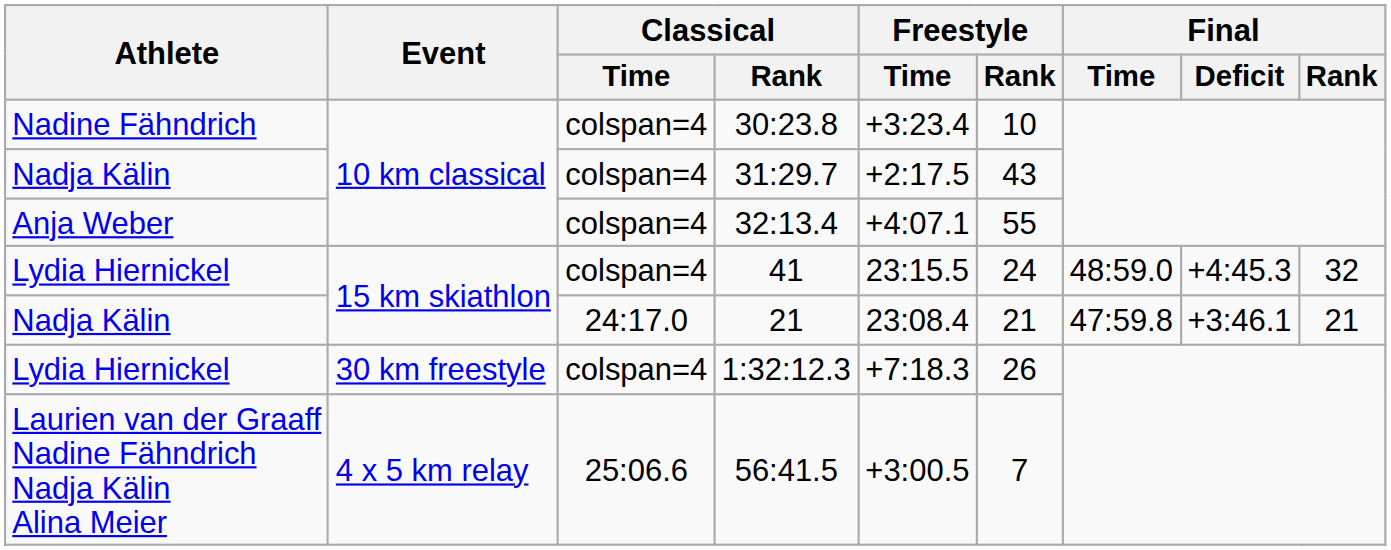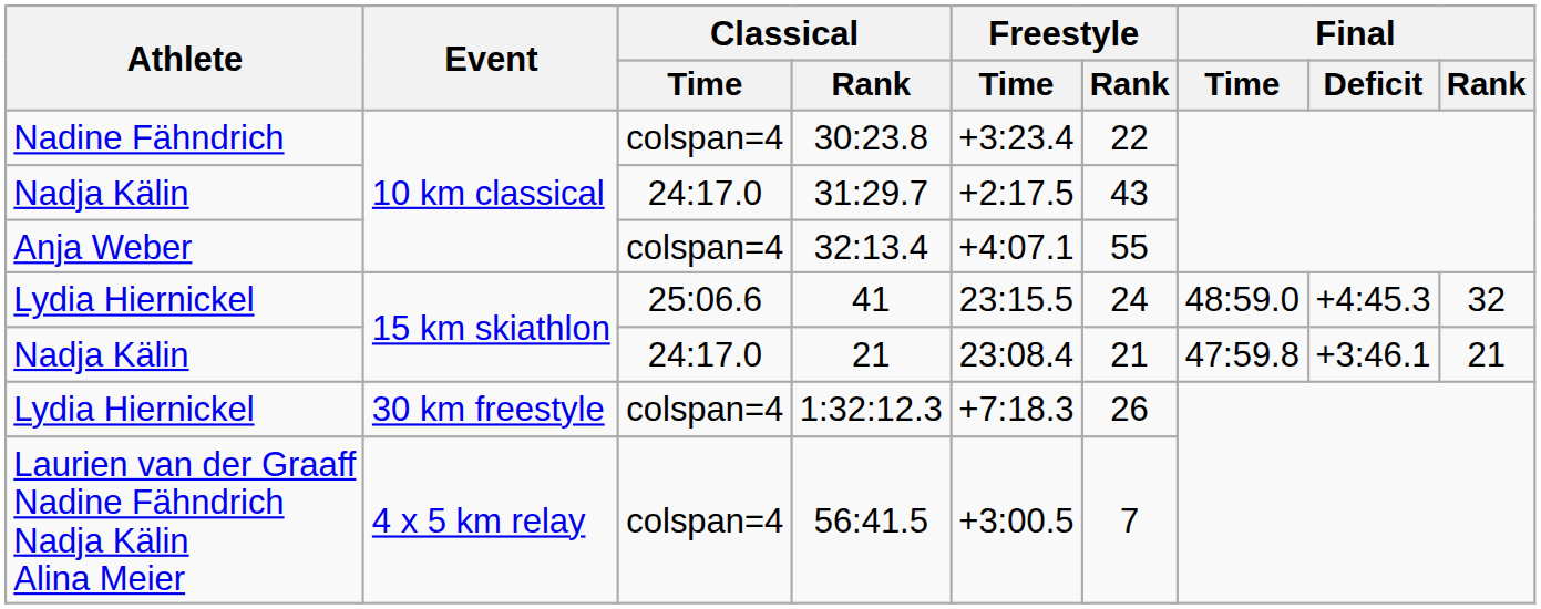30:23.8 | Freestyle / Rank: 10 -> 22
31:29.7 | Classical / Time: colspan=4 -> 24:17.0
41 | Classical / Time: colspan=4 -> 25:06.6
56:41.5 | Classical / Time: 25:06.6 -> colspan=4
